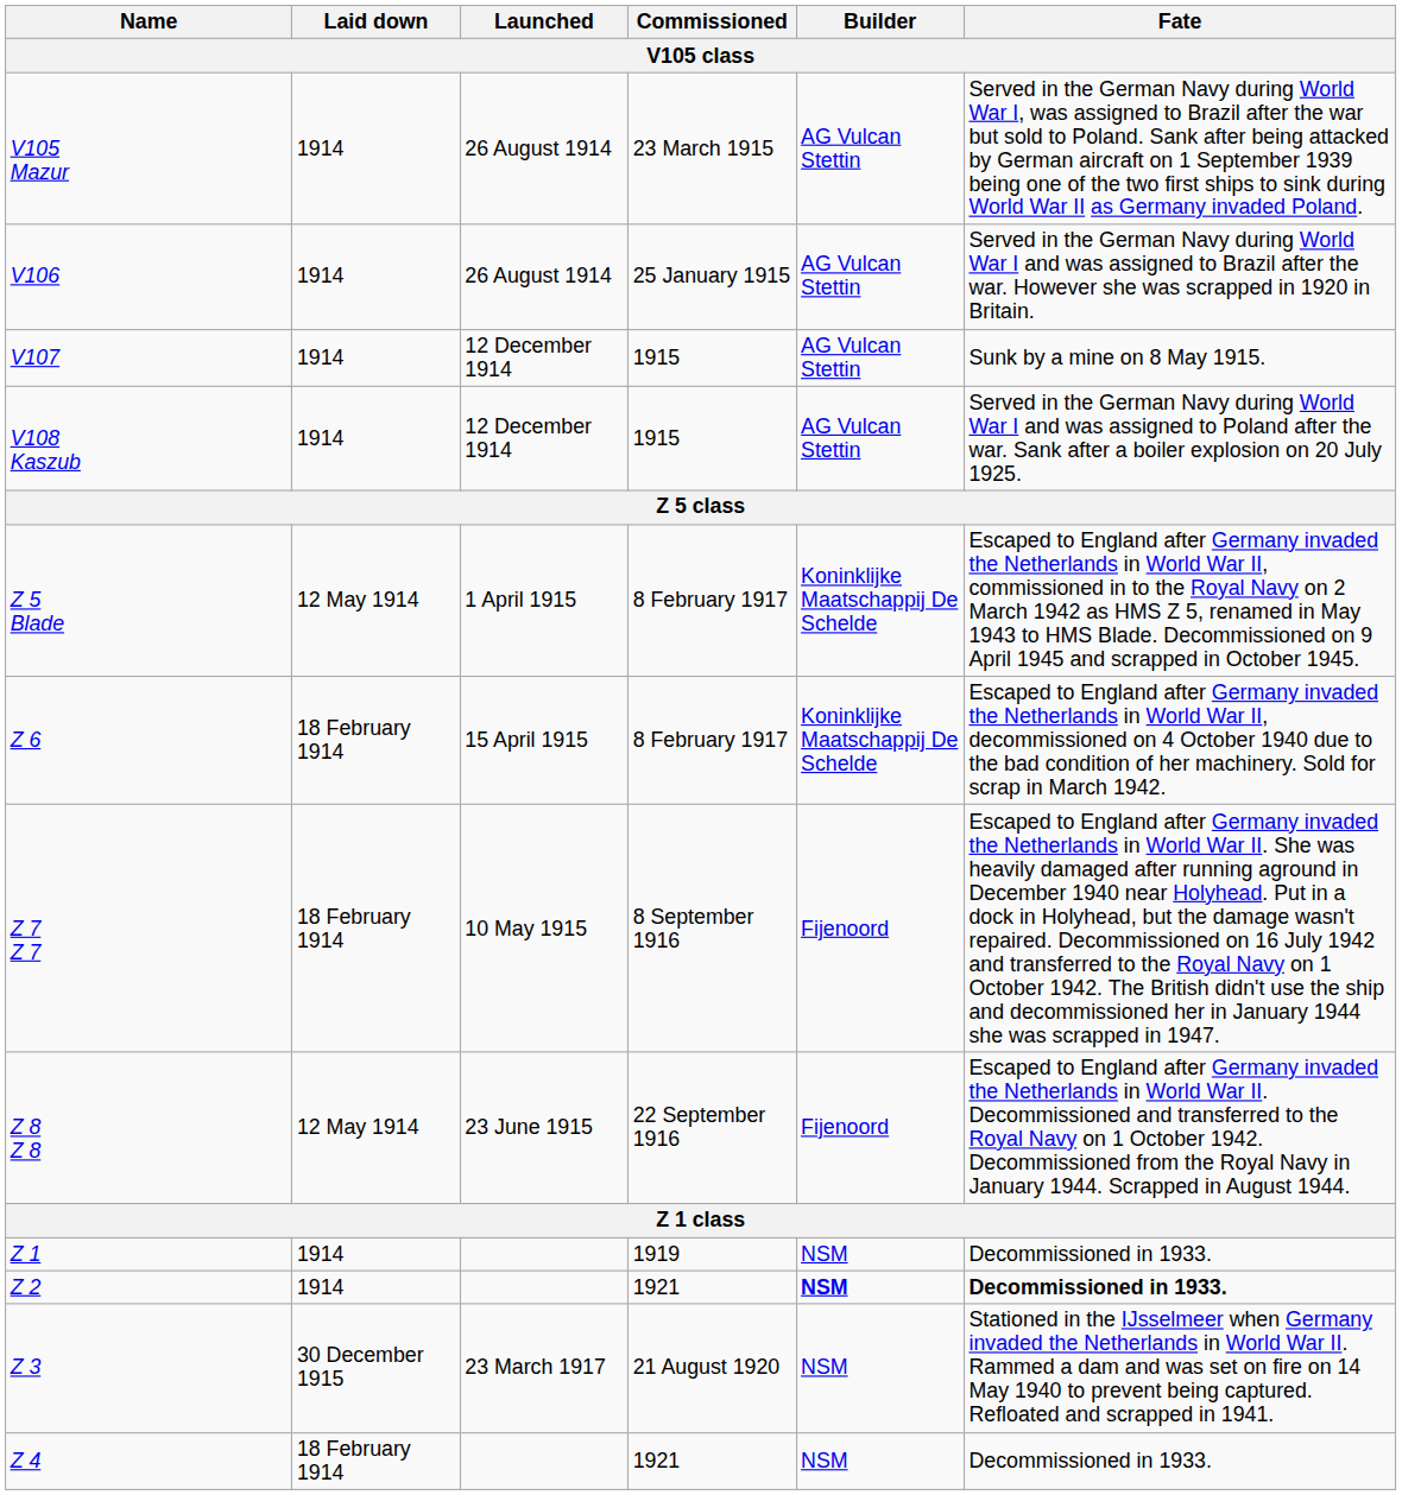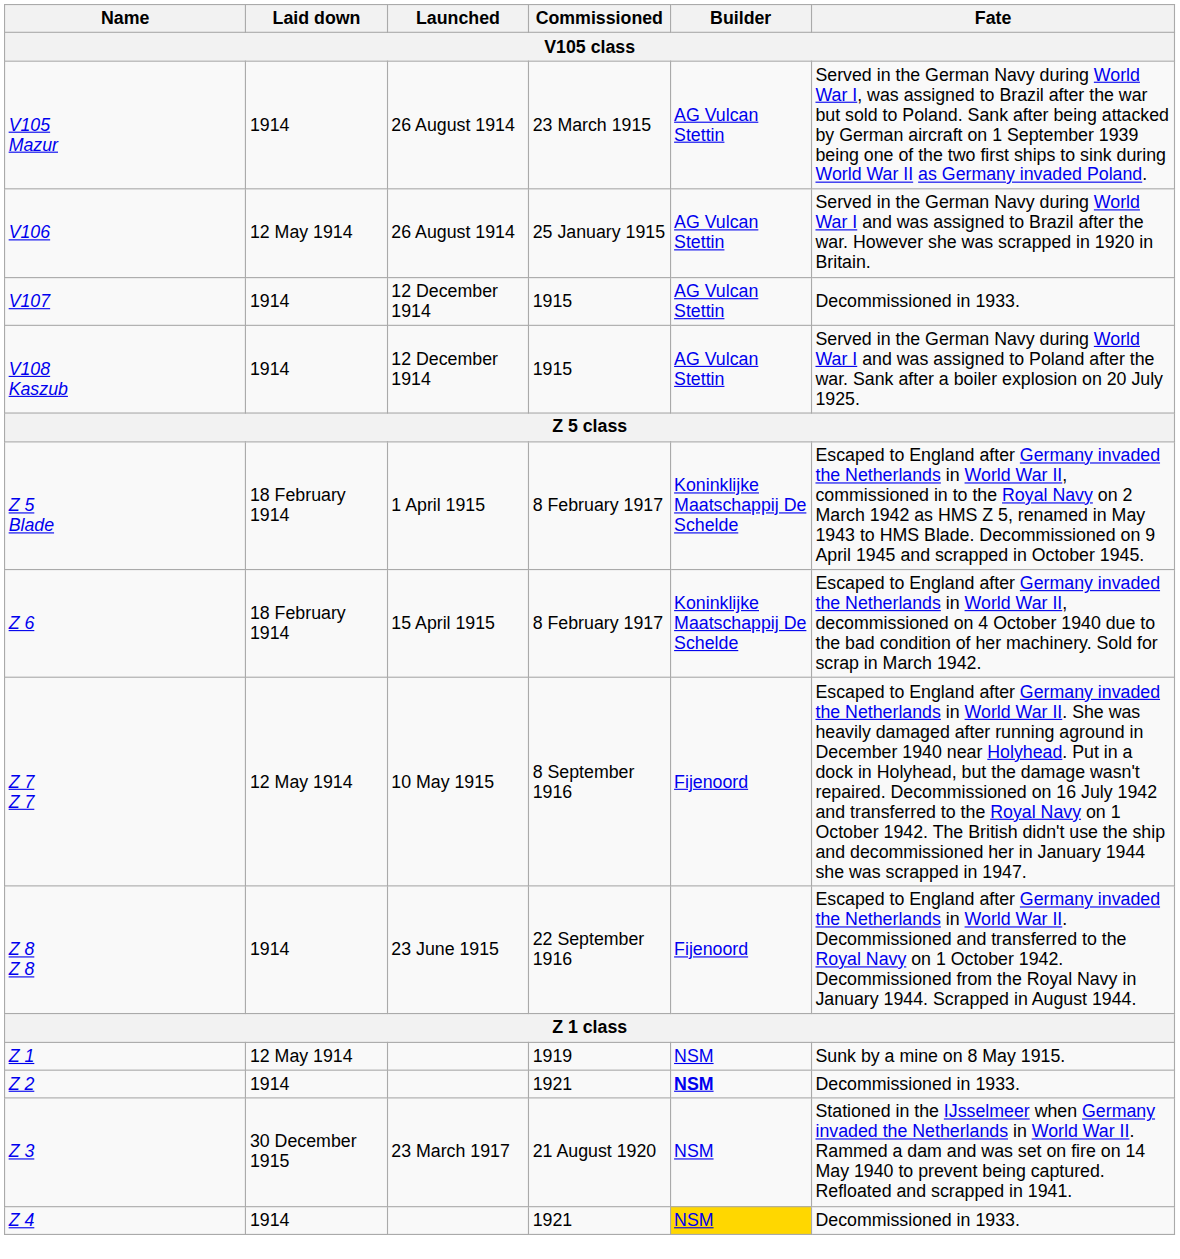V106 | Laid down: 1914 -> 12 May 1914
V107 | Fate: Sunk by a mine on 8 May 1915. -> Decommissioned in 1933.
Z 5 Blade | Laid down: 12 May 1914 -> 18 February 1914
Z 7 Z 7 | Laid down: 18 February 1914 -> 12 May 1914
Z 8 Z 8 | Laid down: 12 May 1914 -> 1914
Z 1 | Laid down: 1914 -> 12 May 1914
Z 1 | Fate: Decommissioned in 1933. -> Sunk by a mine on 8 May 1915.
Z 2 | Fate: bold -> normal
Z 4 | Laid down: 18 February 1914 -> 1914
Z 4 | Builder: no background -> gold background
